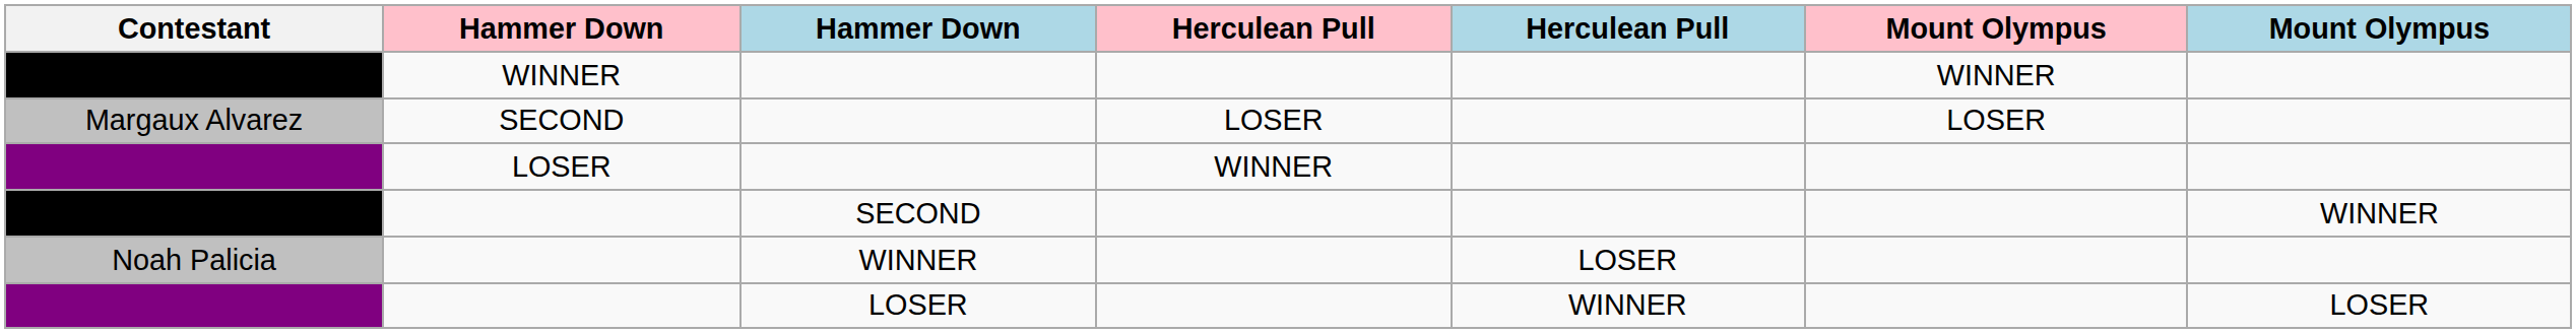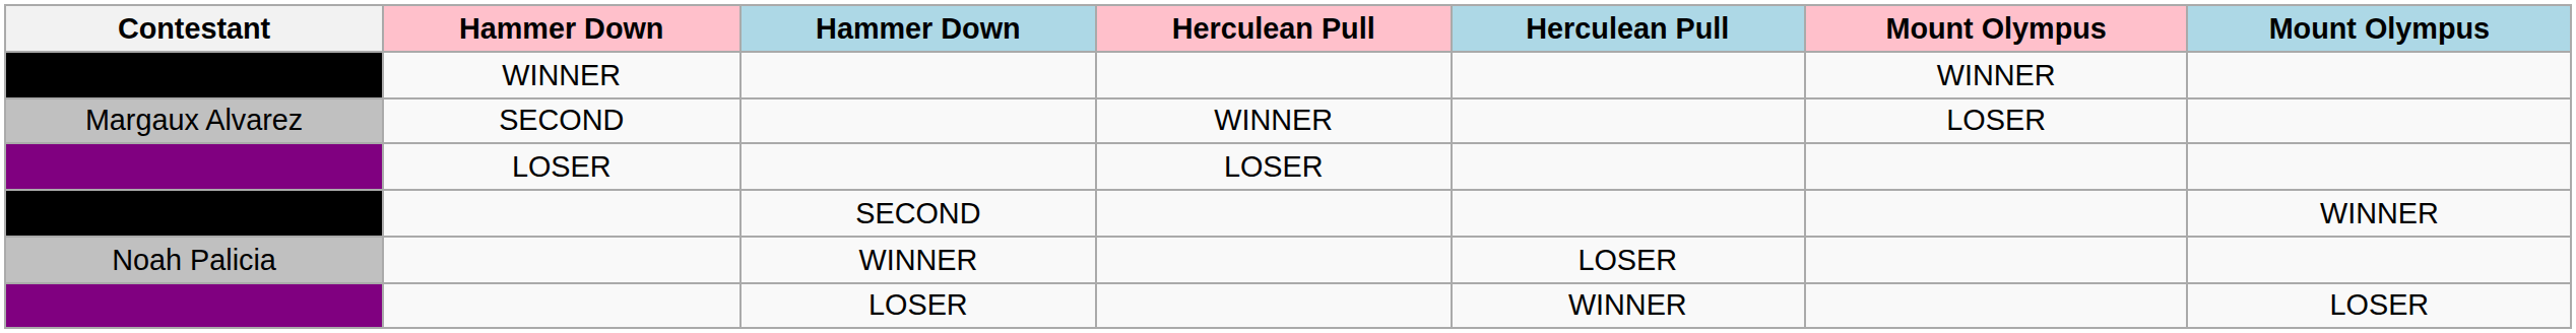row 3 | column 4: LOSER -> WINNER
row 4 | column 4: WINNER -> LOSER
